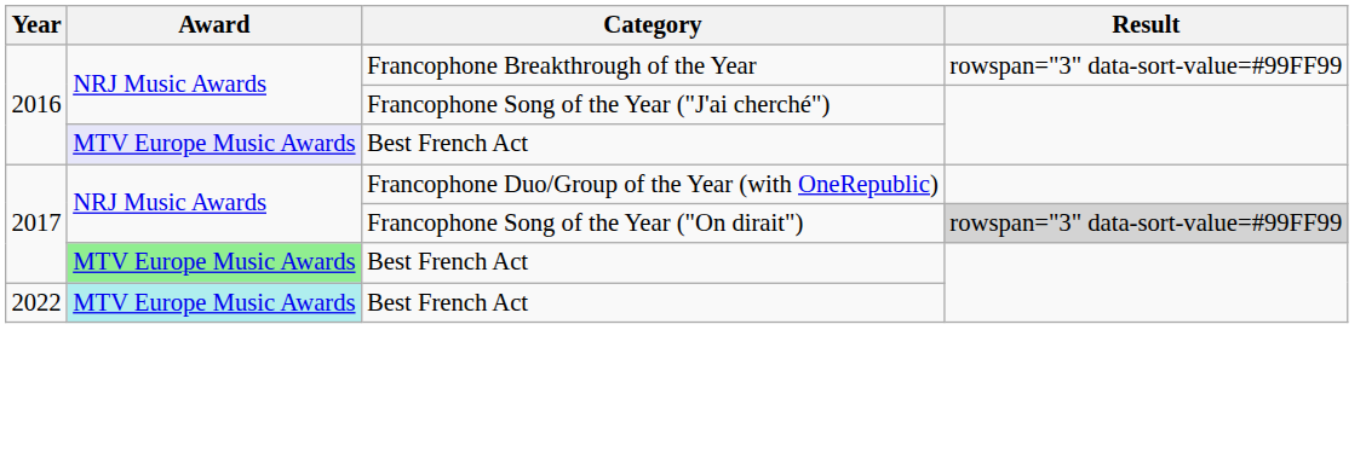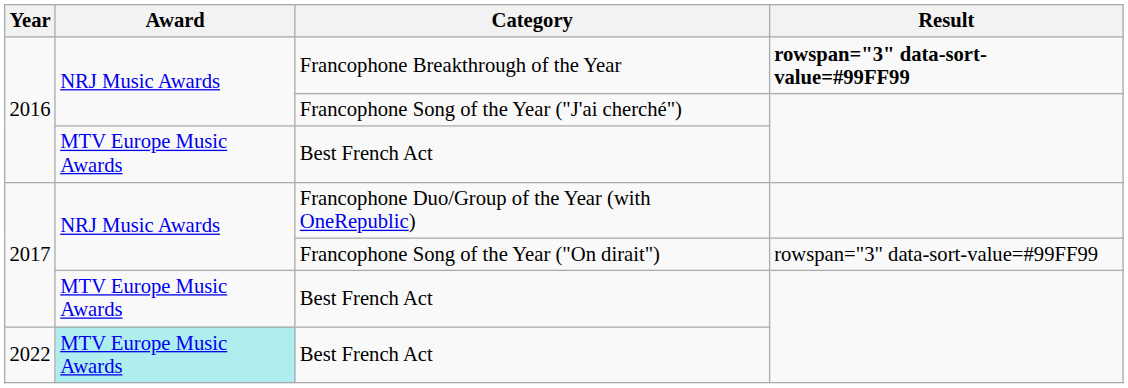Francophone Breakthrough of the Year | Result: normal -> bold
2016 / Best French Act | Award: lavender background -> no background
Francophone Song of the Year ("On dirait") | Result: lightgrey background -> no background
2017 / Best French Act | Award: lightgreen background -> no background
